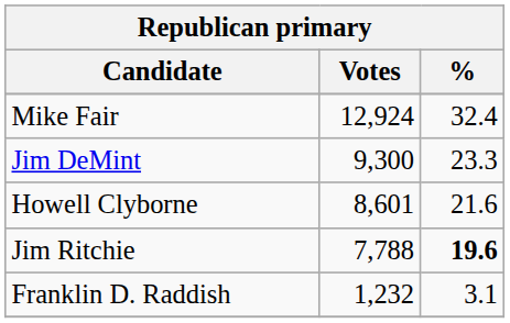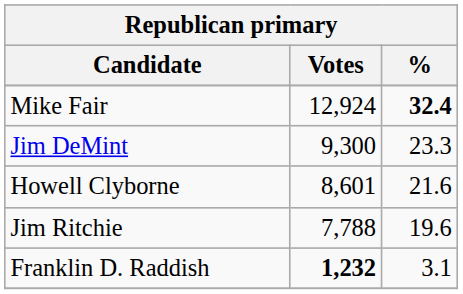Mike Fair | %: normal -> bold
Jim Ritchie | %: bold -> normal
Franklin D. Raddish | Votes: normal -> bold
